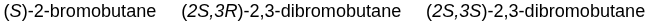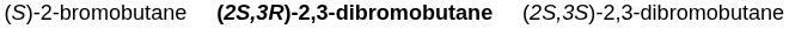(S)-2-bromobutane | column 2: normal -> bold
